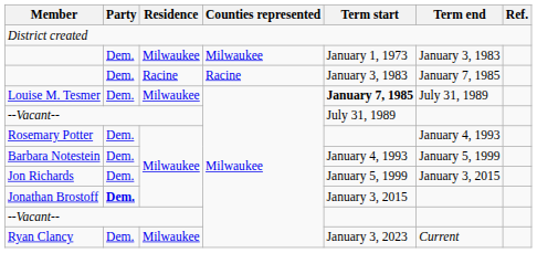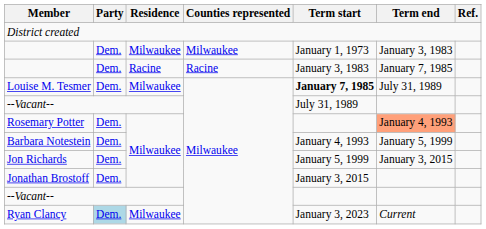Rosemary Potter | Term end: no background -> lightsalmon background
Jonathan Brostoff | Party: bold -> normal
Ryan Clancy | Party: no background -> lightblue background
